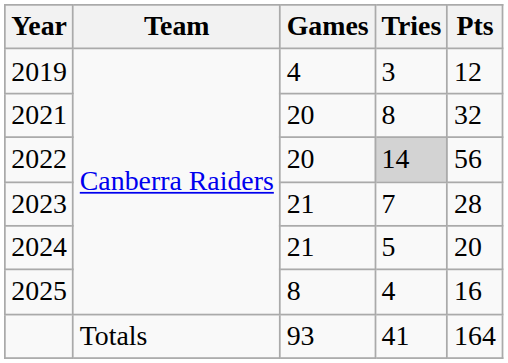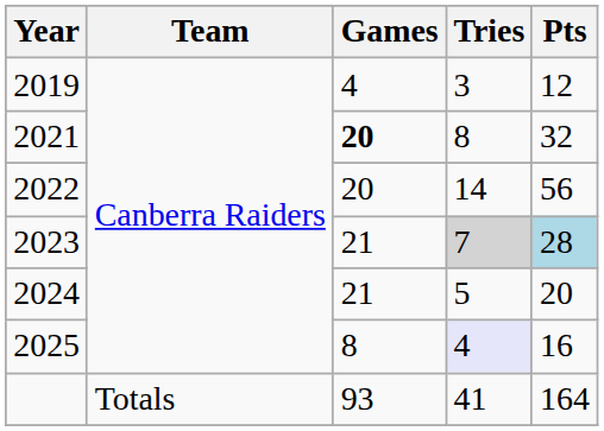2021 | Games: normal -> bold
2022 | Tries: lightgrey background -> no background
2023 | Tries: no background -> lightgrey background
2023 | Pts: no background -> lightblue background
2025 | Tries: no background -> lavender background
